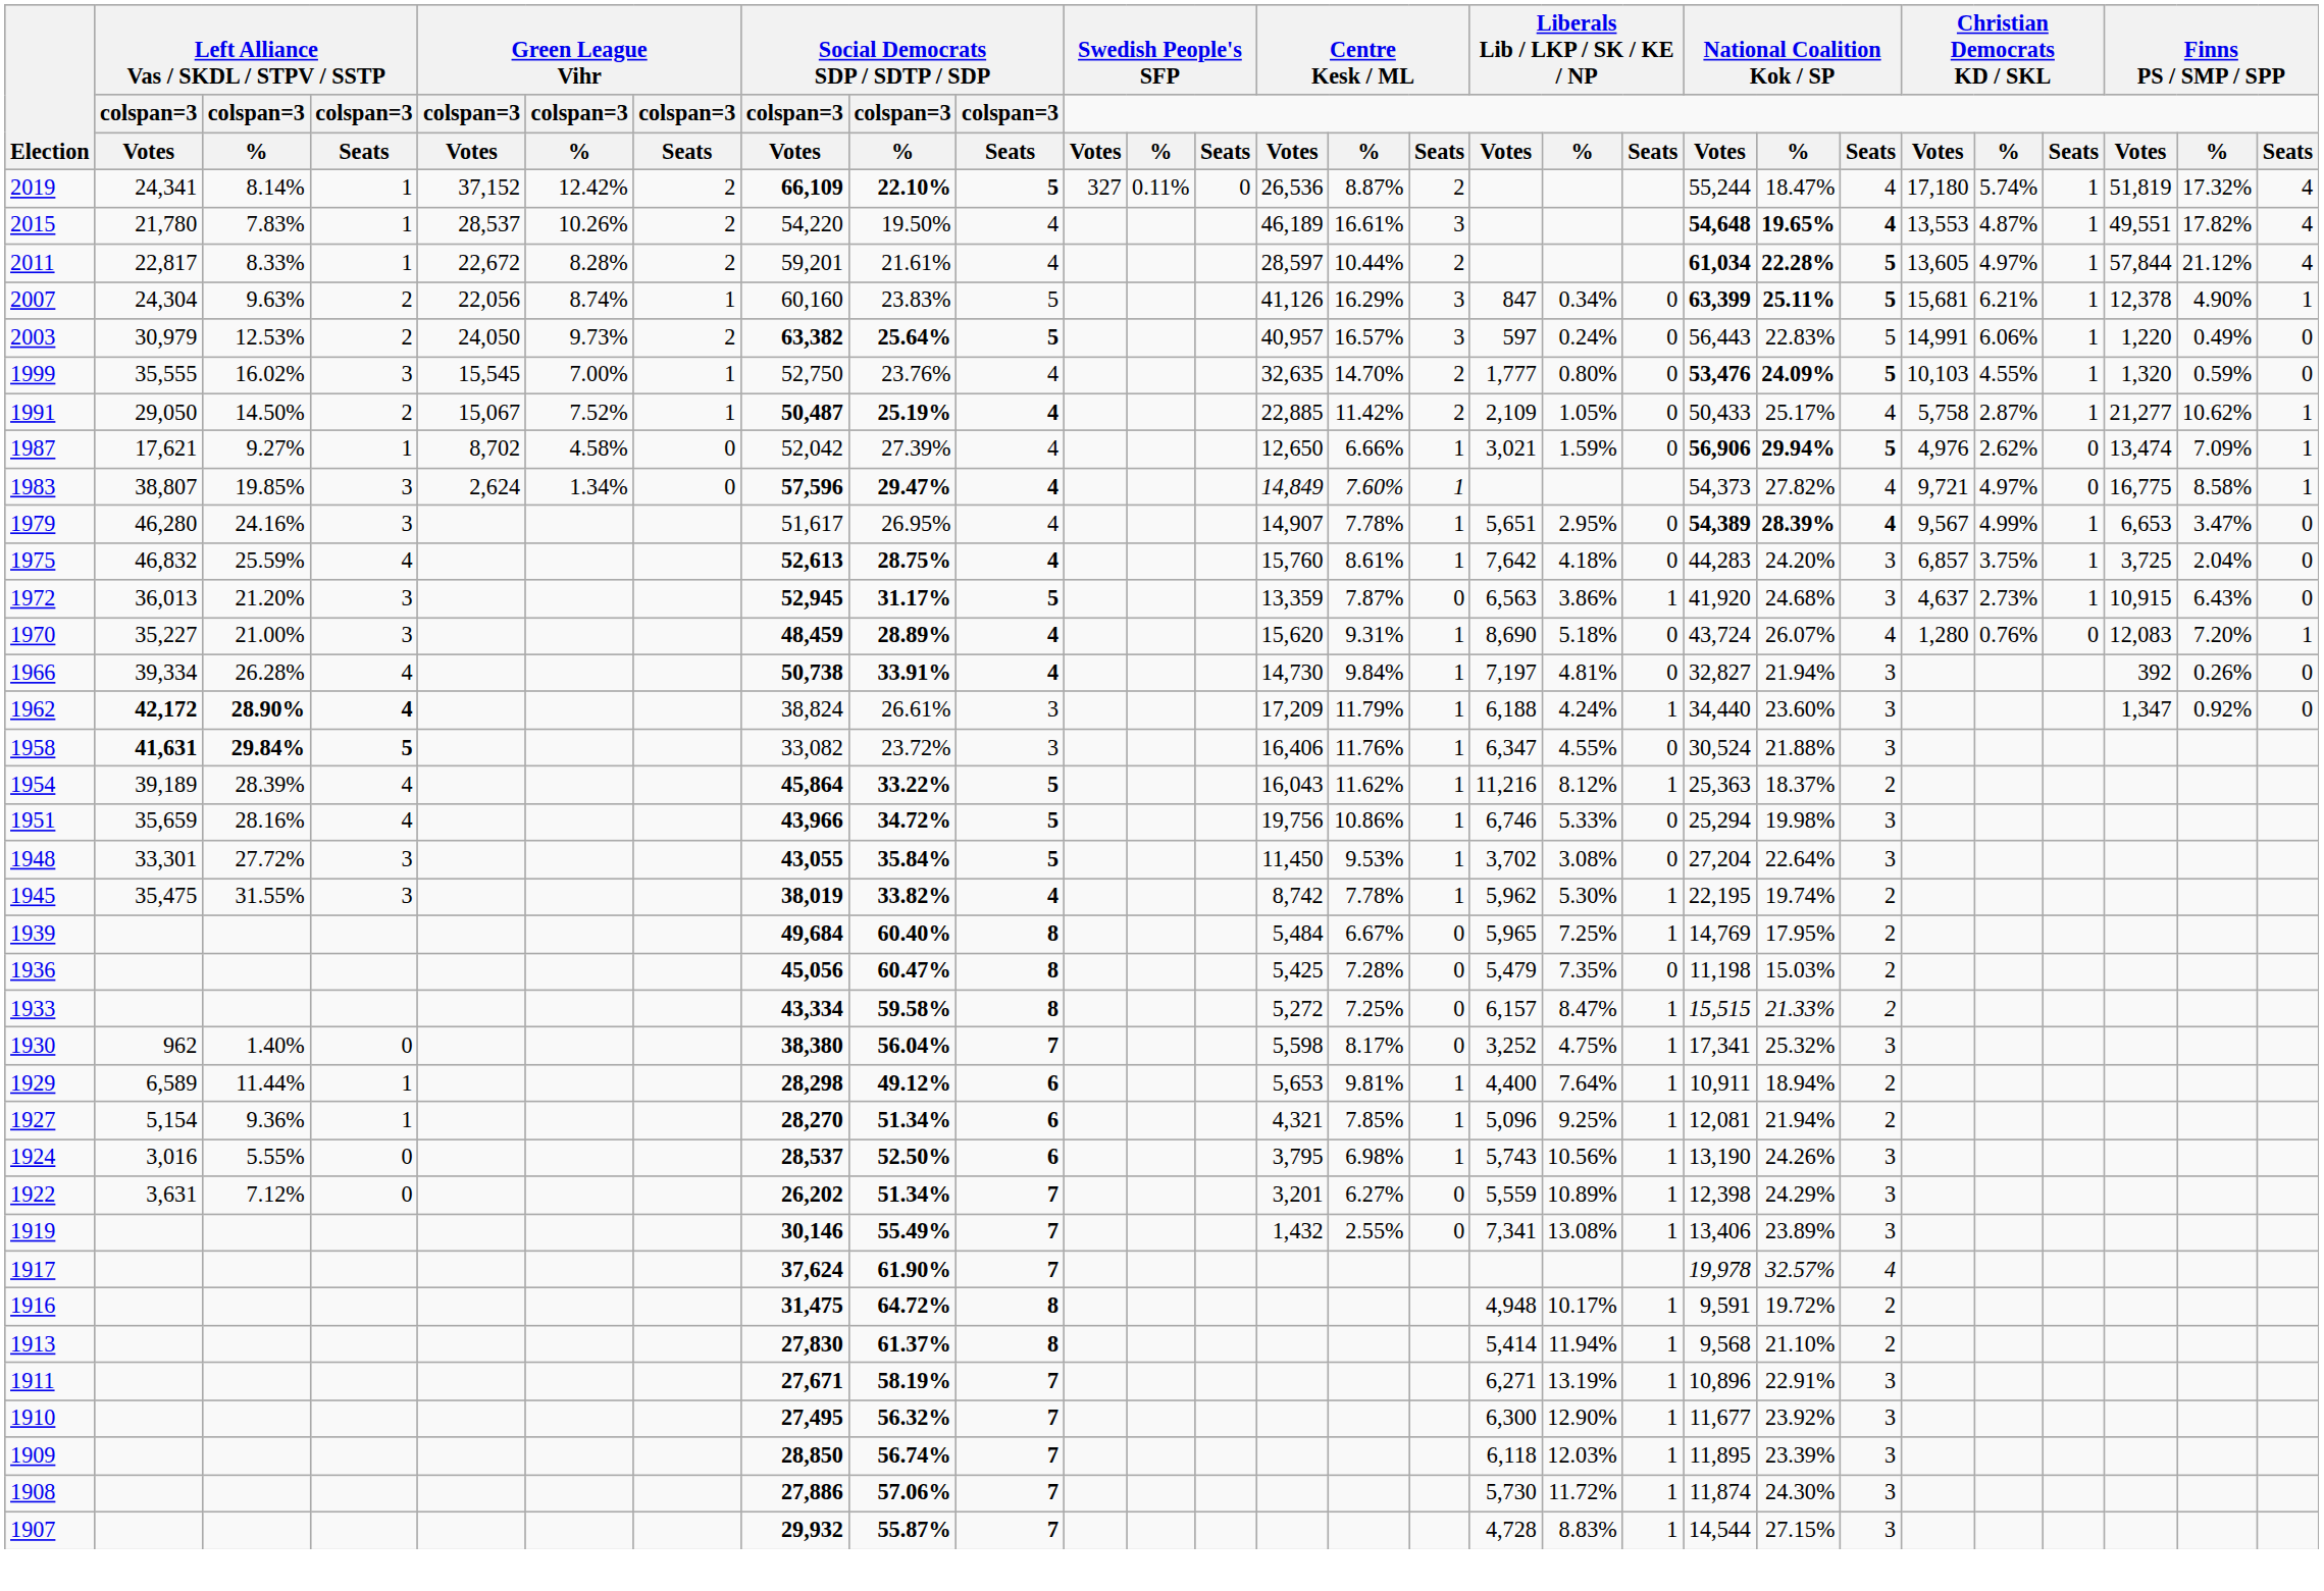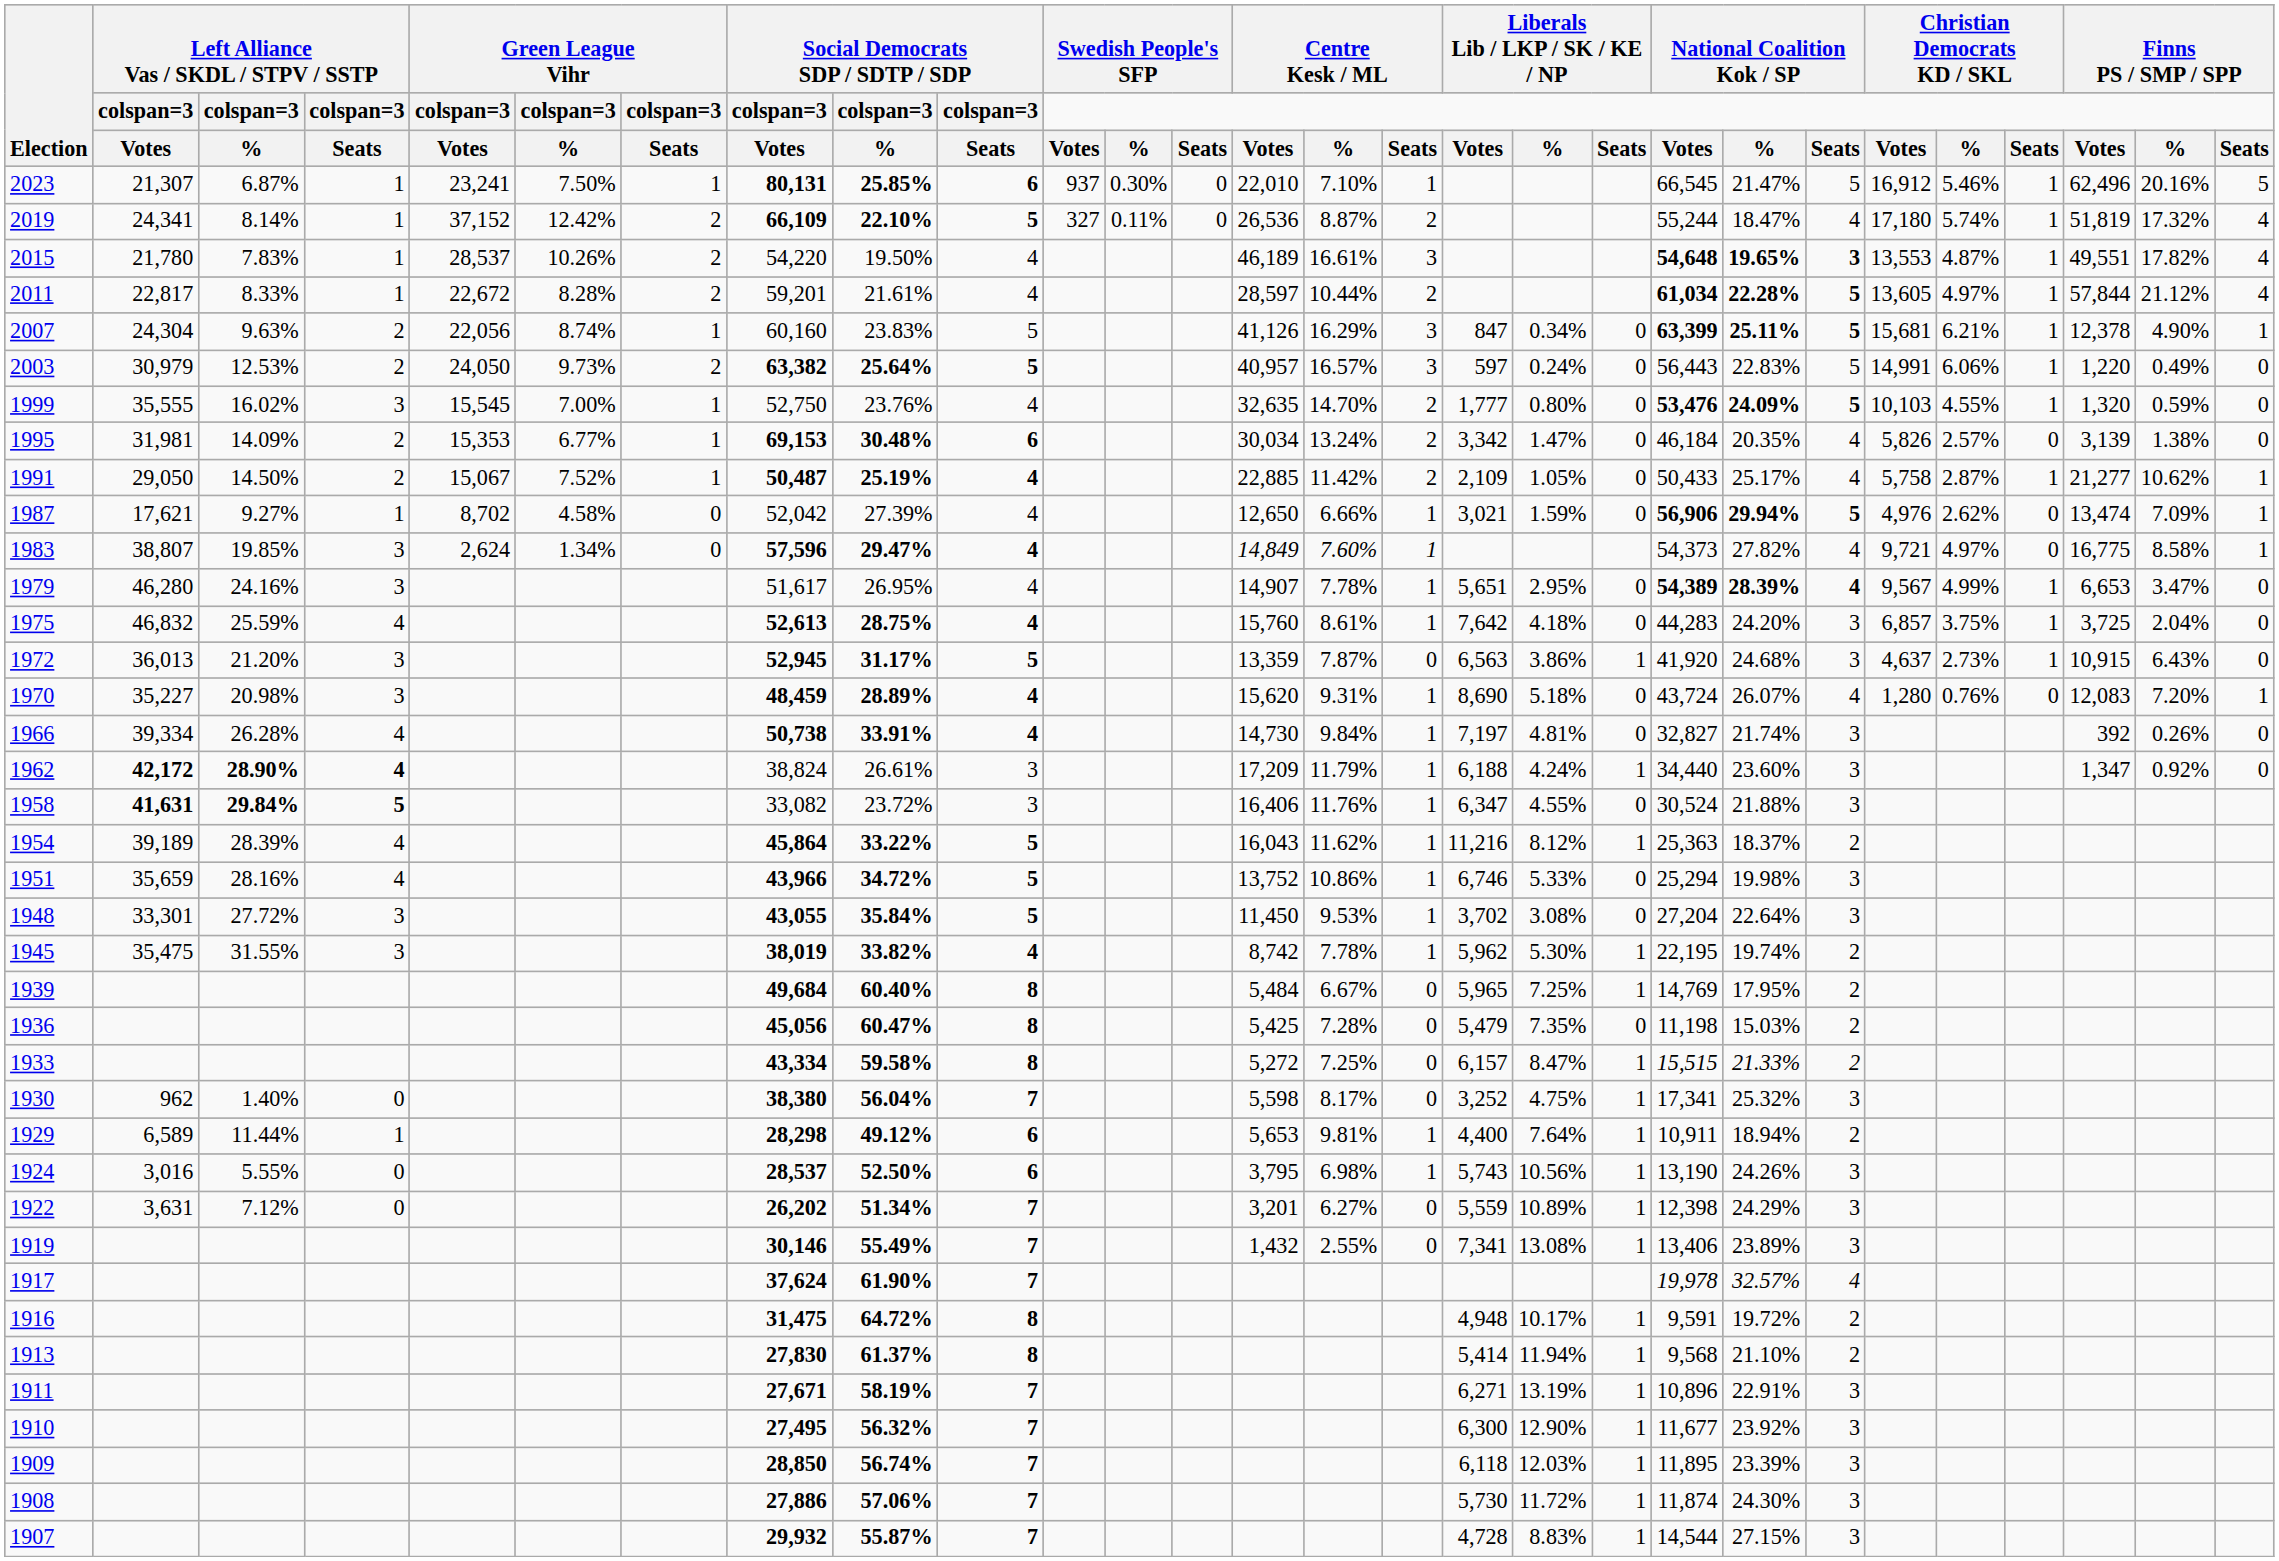+ row: 2023 | 21,307 | 6.87% | 1 | 23,241 | 7.50% | 1 | 80,131 | 25.85% | 6 | 937 | 0.30% | 0 | 22,010 | 7.10% | 1 | 66,545 | 21.47% | 5 | 16,912 | 5.46% | 1 | 62,496 | 20.16% | 5
2015 | National Coalition Kok / SP / Seats: 4 -> 3
+ row: 1995 | 31,981 | 14.09% | 2 | 15,353 | 6.77% | 1 | 69,153 | 30.48% | 6 | 30,034 | 13.24% | 2 | 3,342 | 1.47% | 0 | 46,184 | 20.35% | 4 | 5,826 | 2.57% | 0 | 3,139 | 1.38% | 0
1970 | Left Alliance Vas / SKDL / STPV / SSTP / colspan=3 / %: 21.00% -> 20.98%
1966 | National Coalition Kok / SP / %: 21.94% -> 21.74%
1951 | Centre Kesk / ML / Votes: 19,756 -> 13,752
- row: 1927 | 5,154 | 9.36% | 1 | 28,270 | 51.34% | 6 | 4,321 | 7.85% | 1 | 5,096 | 9.25% | 1 | 12,081 | 21.94% | 2
